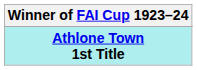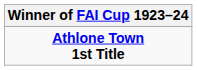row 2 | column 1: paleturquoise background -> no background
